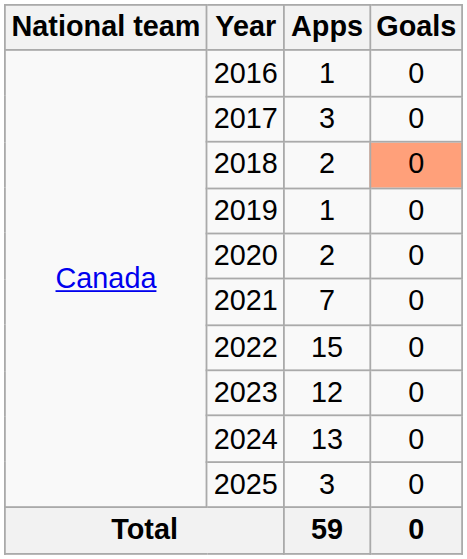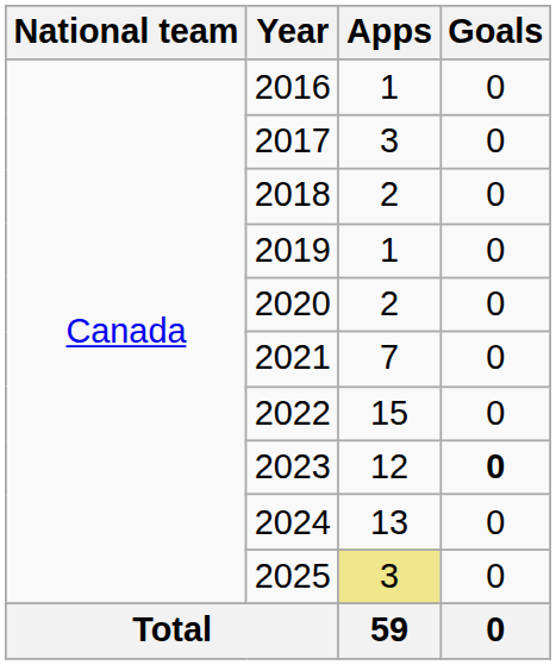2018 | Goals: lightsalmon background -> no background
2023 | Goals: normal -> bold
2025 | Apps: no background -> khaki background
